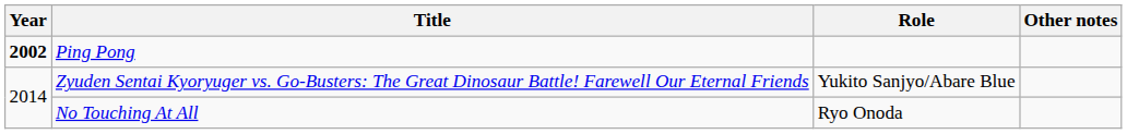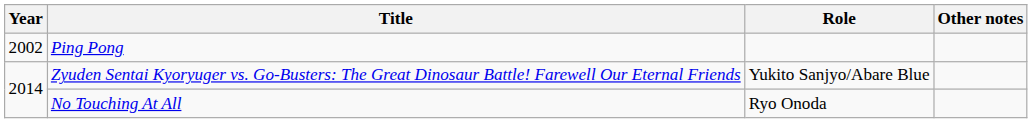Ping Pong | Year: bold -> normal
